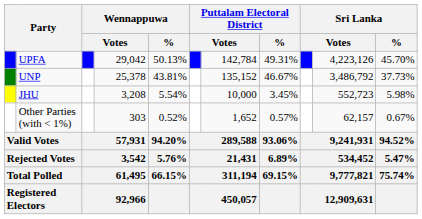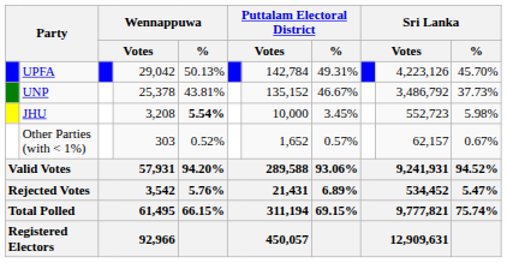JHU | Wennappuwa / %: normal -> bold
